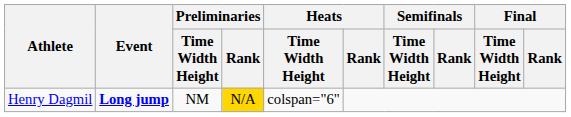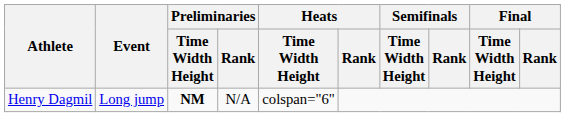Henry Dagmil | Event: bold -> normal
Henry Dagmil | Preliminaries / Time Width Height: normal -> bold
Henry Dagmil | Preliminaries / Rank: gold background -> no background
